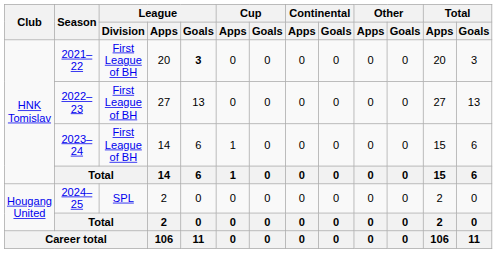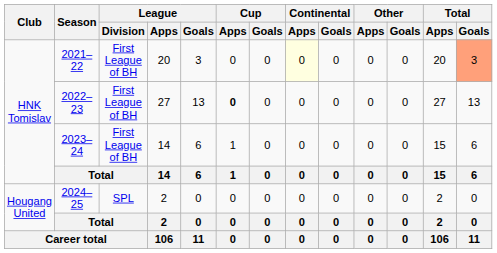2021–22 | League / Goals: bold -> normal
2021–22 | Continental / Apps: no background -> lightyellow background
2021–22 | Total / Goals: no background -> lightsalmon background
2022–23 | Cup / Apps: normal -> bold
